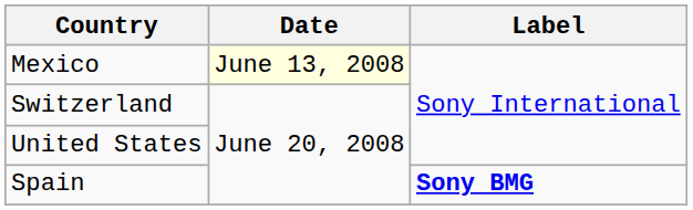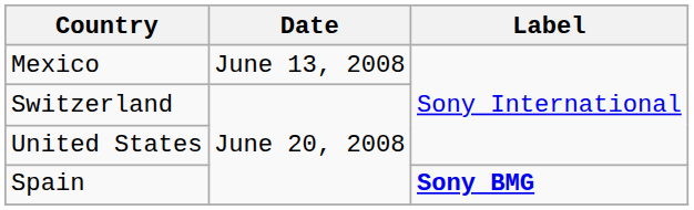Mexico | Date: lightyellow background -> no background
